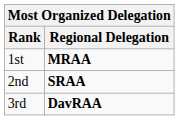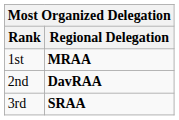2nd | Regional Delegation: SRAA -> DavRAA
3rd | Regional Delegation: DavRAA -> SRAA
